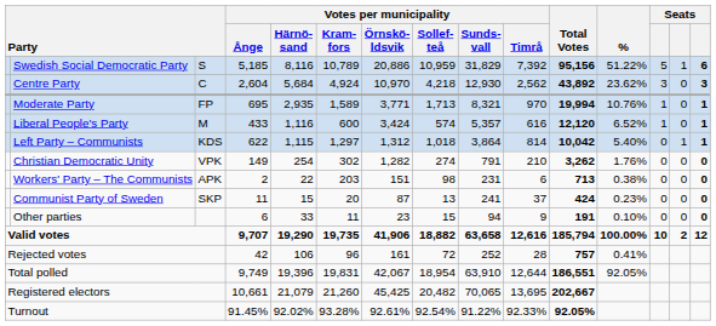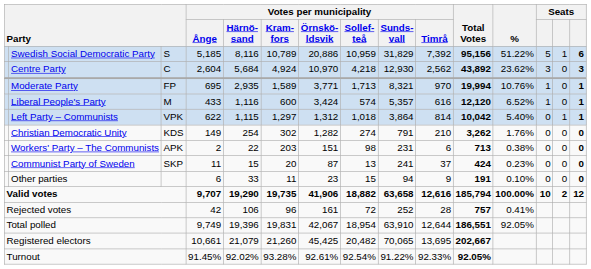Left Party – Communists | column 3: KDS -> VPK
Christian Democratic Unity | column 3: VPK -> KDS
